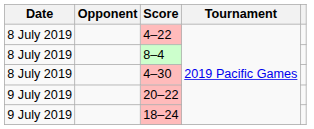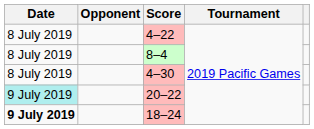20–22 | Date: no background -> paleturquoise background
18–24 | Date: normal -> bold
